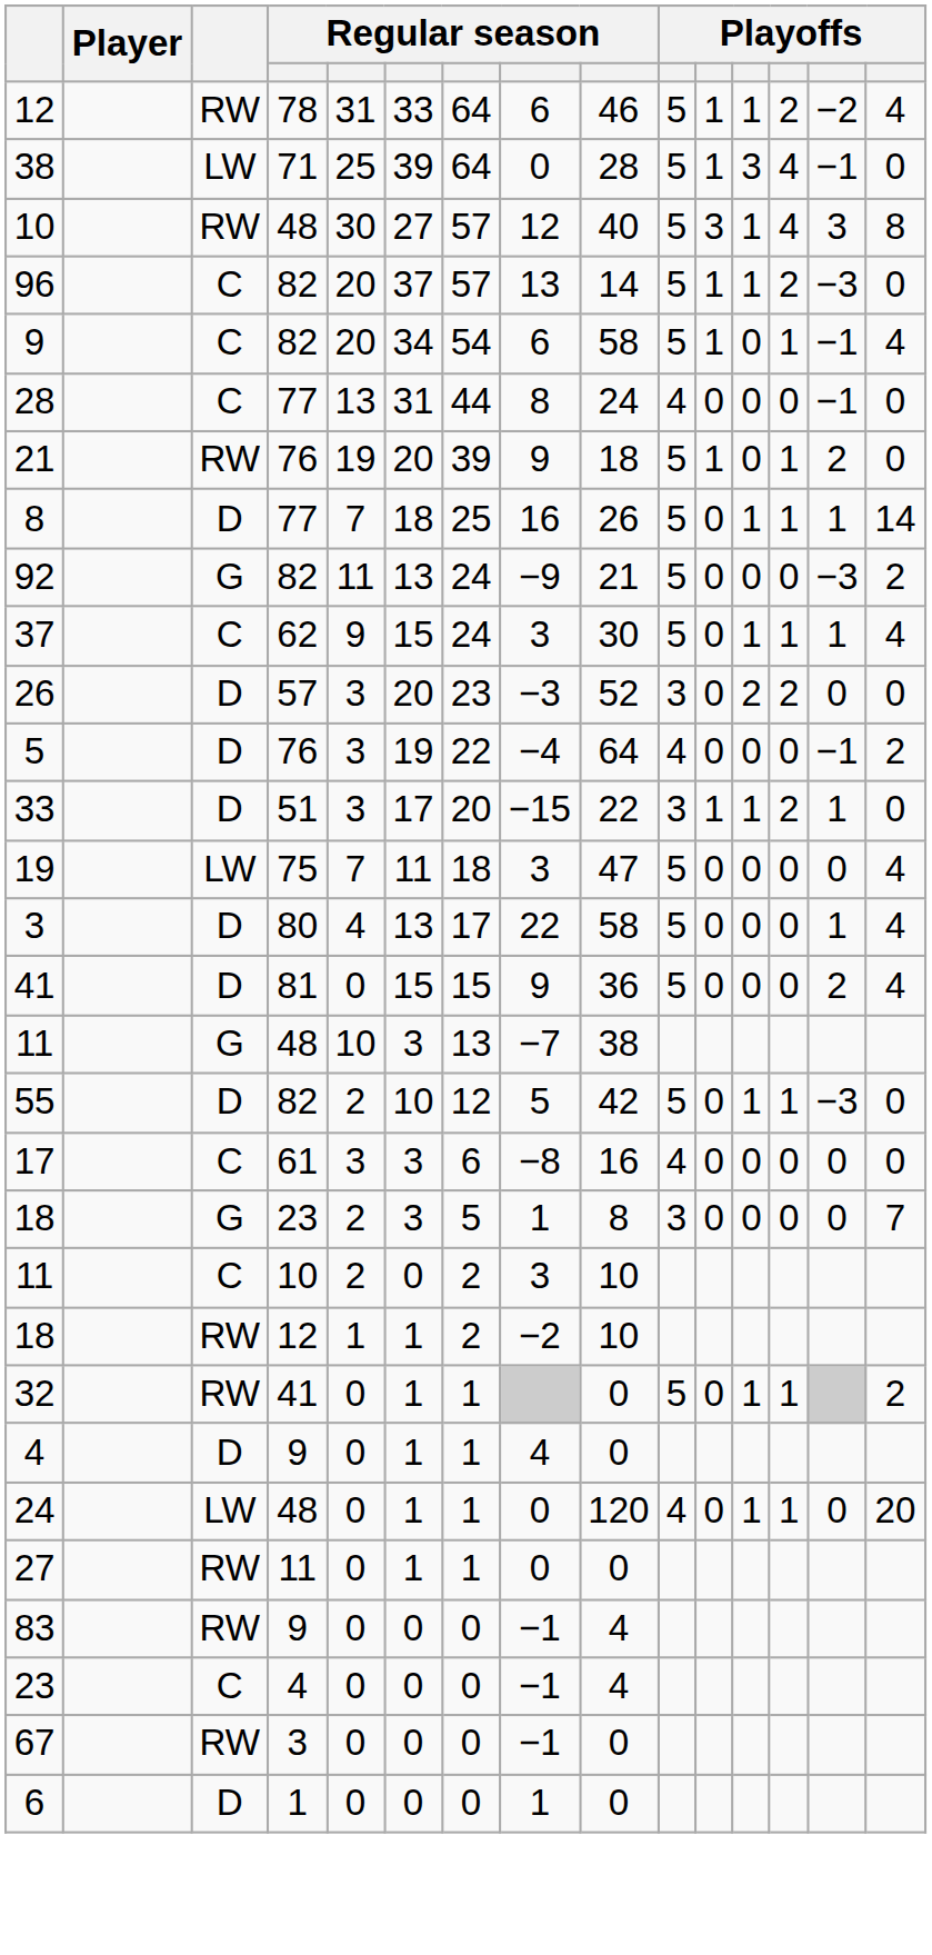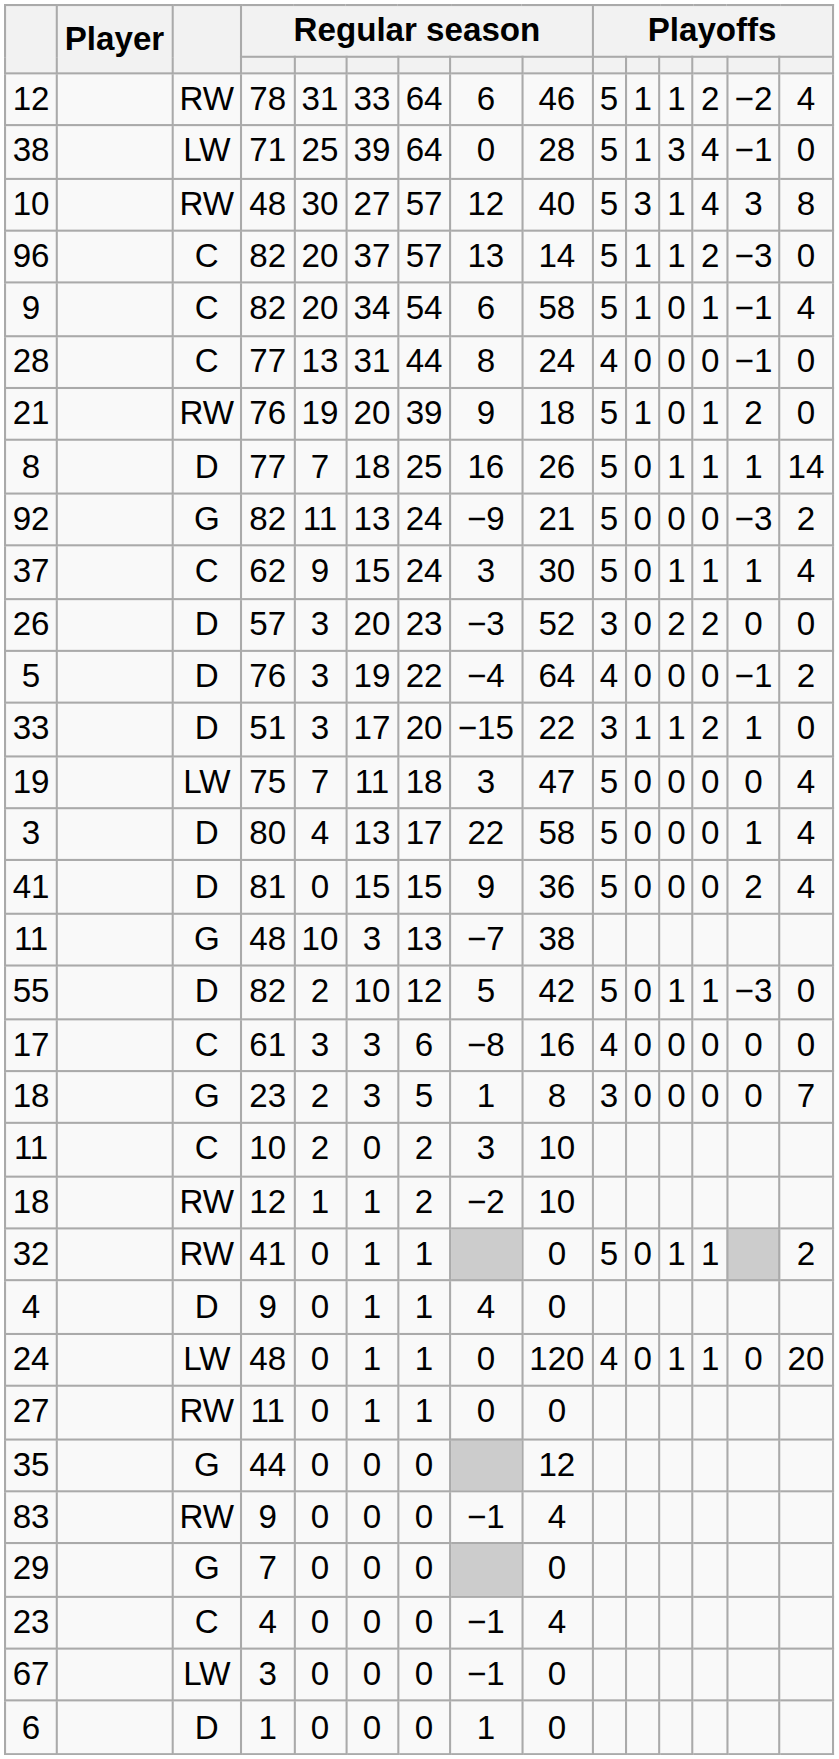+ row: 35 | G | 44 | 0 | 0 | 0 | 12
+ row: 29 | G | 7 | 0 | 0 | 0 | 0
67 | column 3: RW -> LW
